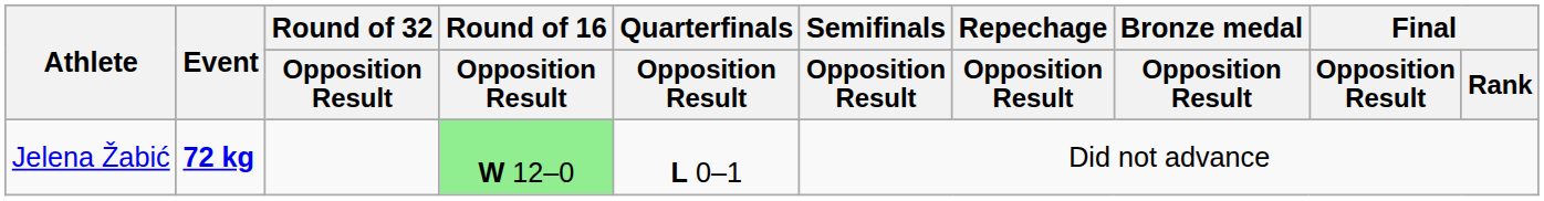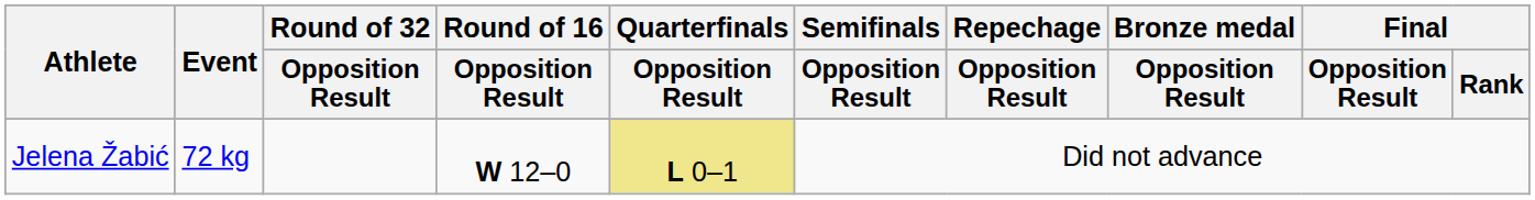Jelena Žabić | Event: bold -> normal
Jelena Žabić | Round of 16 / Opposition Result: lightgreen background -> no background
Jelena Žabić | Quarterfinals / Opposition Result: no background -> khaki background
